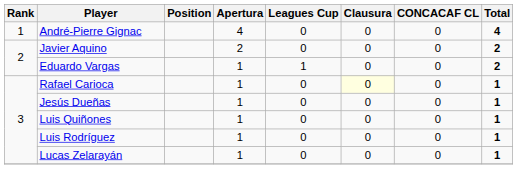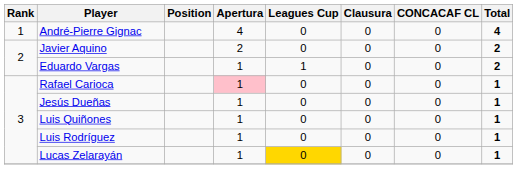Rafael Carioca | Apertura: no background -> pink background
Rafael Carioca | Clausura: lightyellow background -> no background
Lucas Zelarayán | Leagues Cup: no background -> gold background
